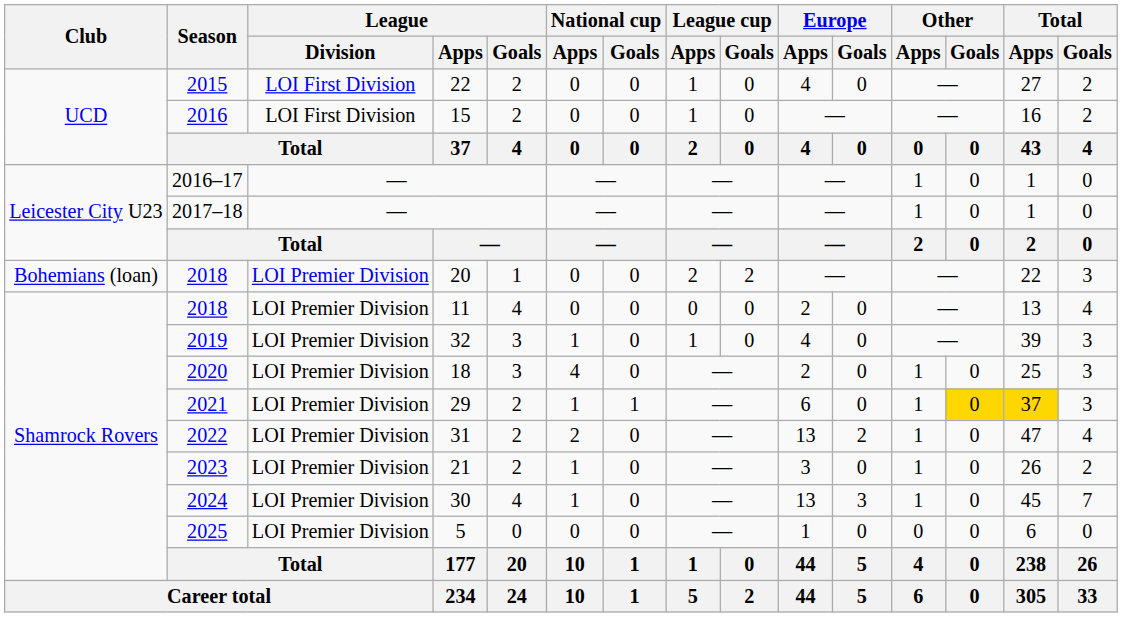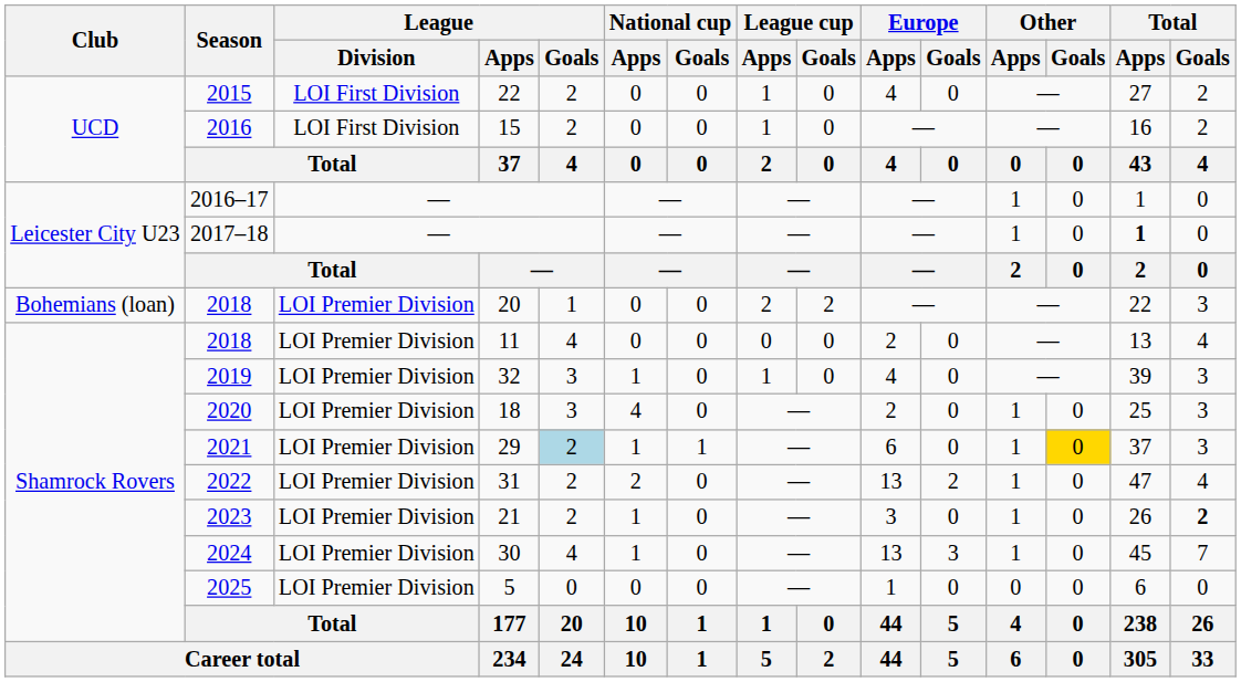2017–18 | Total / Apps: normal -> bold
2021 | League / Goals: no background -> lightblue background
2021 | Total / Apps: gold background -> no background
2023 | Total / Goals: normal -> bold
